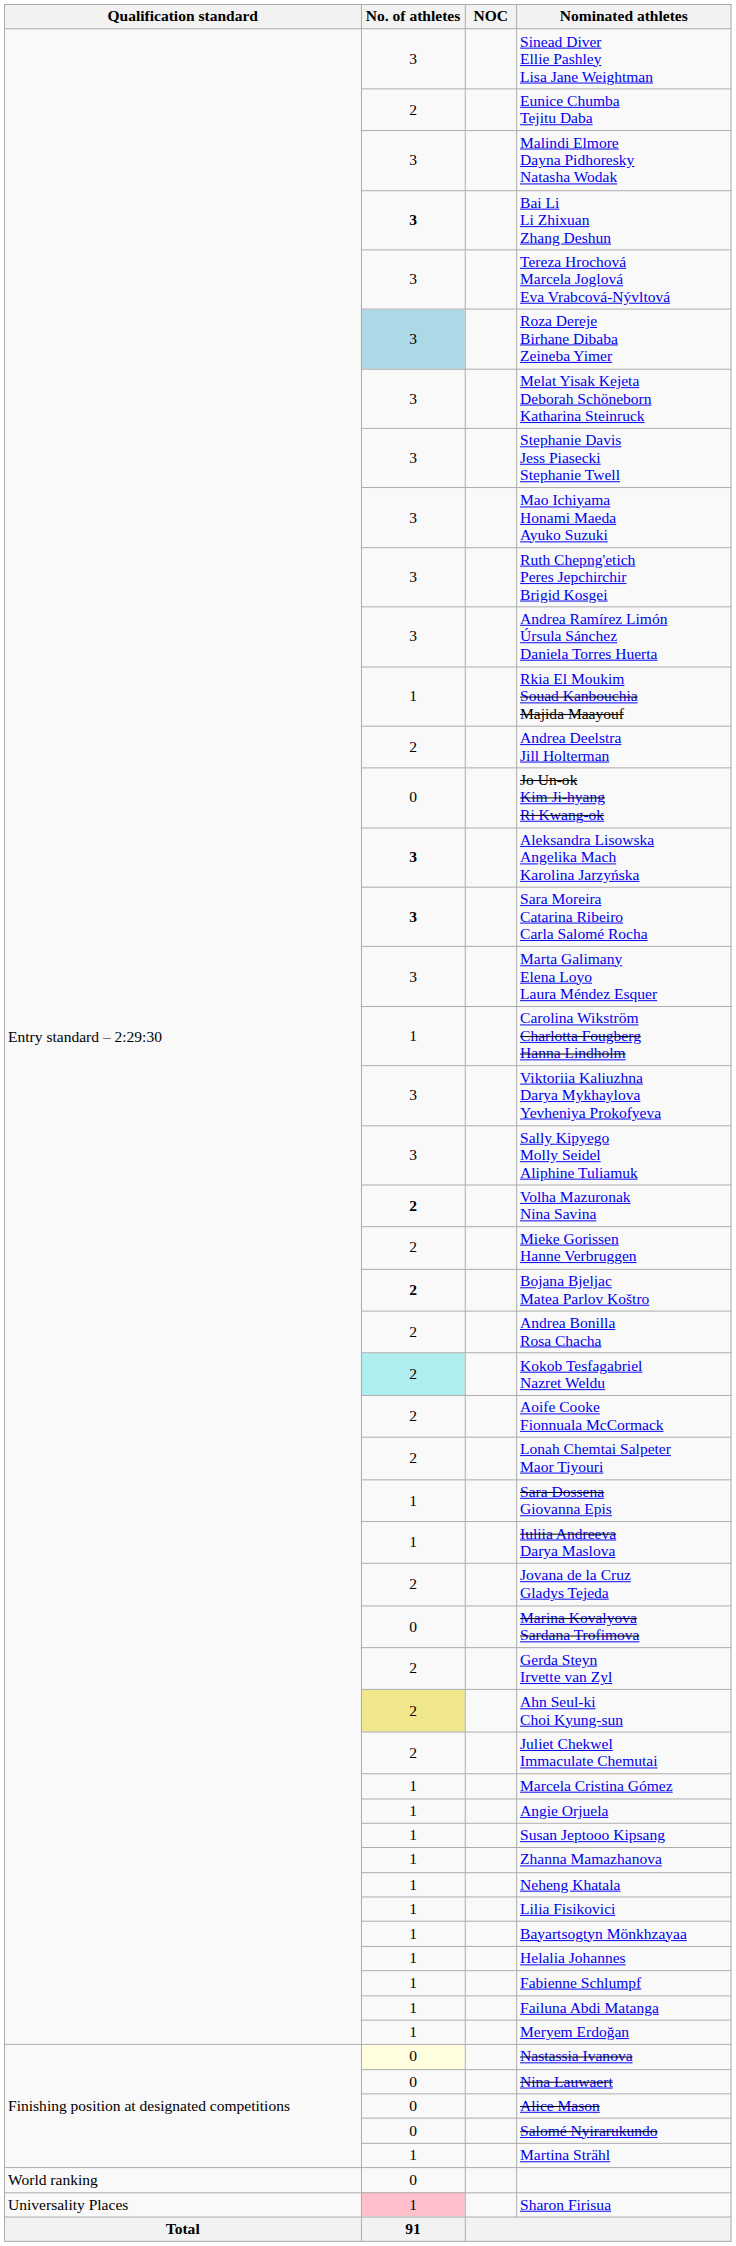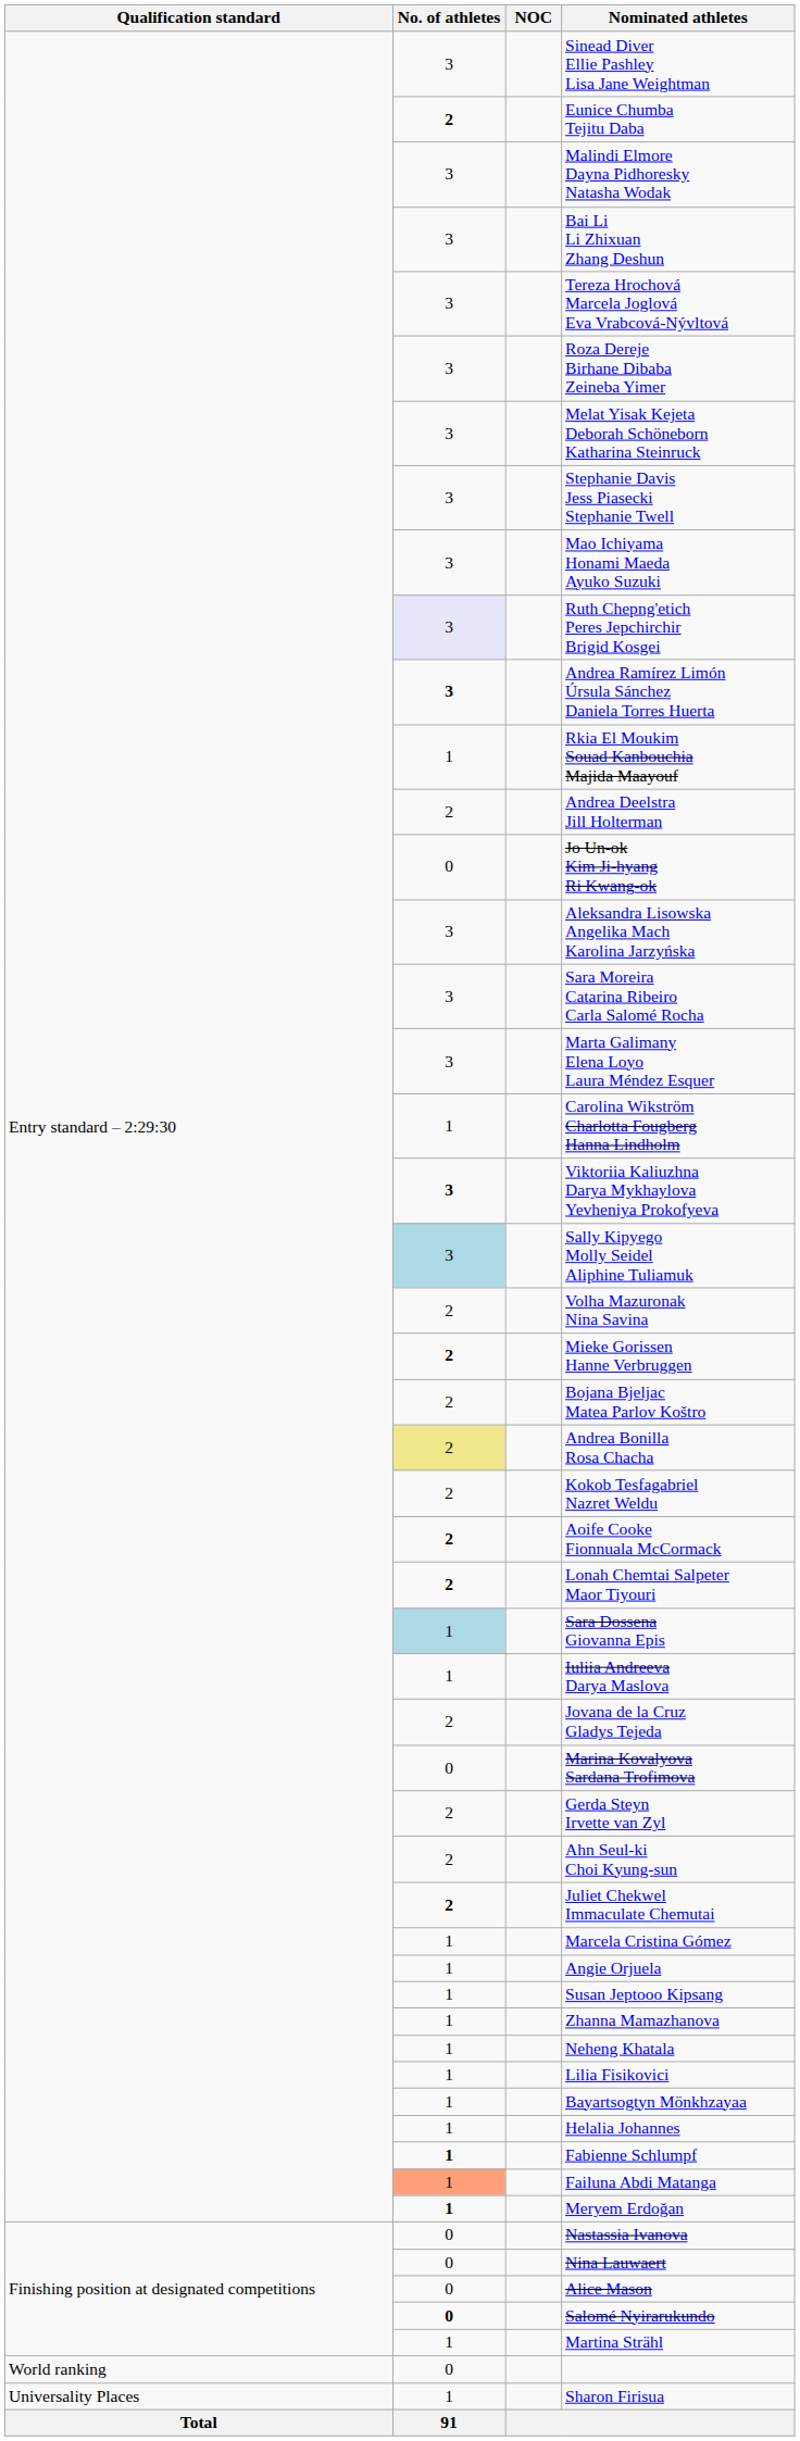Eunice Chumba Tejitu Daba | No. of athletes: normal -> bold
Bai Li Li Zhixuan Zhang Deshun | No. of athletes: bold -> normal
Roza Dereje Birhane Dibaba Zeineba Yimer | No. of athletes: lightblue background -> no background
Ruth Chepng'etich Peres Jepchirchir Brigid Kosgei | No. of athletes: no background -> lavender background
Andrea Ramírez Limón Úrsula Sánchez Daniela Torres Huerta | No. of athletes: normal -> bold
Aleksandra Lisowska Angelika Mach Karolina Jarzyńska | No. of athletes: bold -> normal
Sara Moreira Catarina Ribeiro Carla Salomé Rocha | No. of athletes: bold -> normal
Viktoriia Kaliuzhna Darya Mykhaylova Yevheniya Prokofyeva | No. of athletes: normal -> bold
Sally Kipyego Molly Seidel Aliphine Tuliamuk | No. of athletes: no background -> lightblue background
Volha Mazuronak Nina Savina | No. of athletes: bold -> normal
Mieke Gorissen Hanne Verbruggen | No. of athletes: normal -> bold
Bojana Bjeljac Matea Parlov Koštro | No. of athletes: bold -> normal
Andrea Bonilla Rosa Chacha | No. of athletes: no background -> khaki background
Kokob Tesfagabriel Nazret Weldu | No. of athletes: paleturquoise background -> no background
Aoife Cooke Fionnuala McCormack | No. of athletes: normal -> bold
Lonah Chemtai Salpeter Maor Tiyouri | No. of athletes: normal -> bold
Sara Dossena Giovanna Epis | No. of athletes: no background -> lightblue background
Ahn Seul-ki Choi Kyung-sun | No. of athletes: khaki background -> no background
Juliet Chekwel Immaculate Chemutai | No. of athletes: normal -> bold
Fabienne Schlumpf | No. of athletes: normal -> bold
Failuna Abdi Matanga | No. of athletes: no background -> lightsalmon background
Meryem Erdoğan | No. of athletes: normal -> bold
Nastassia Ivanova | No. of athletes: lightyellow background -> no background
Salomé Nyirarukundo | No. of athletes: normal -> bold
Sharon Firisua | No. of athletes: pink background -> no background
